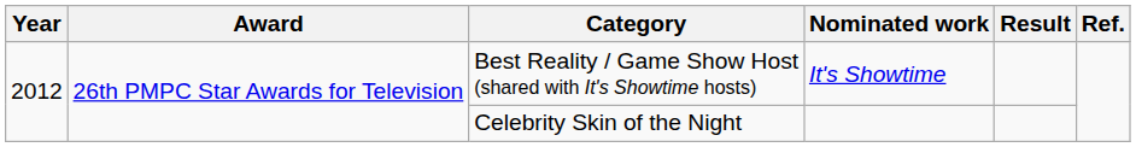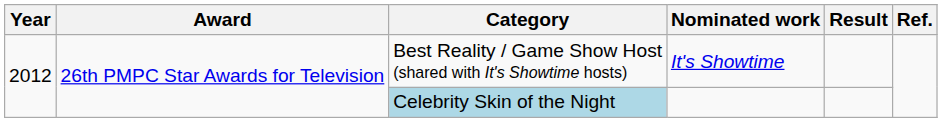Celebrity Skin of the Night | Category: no background -> lightblue background
